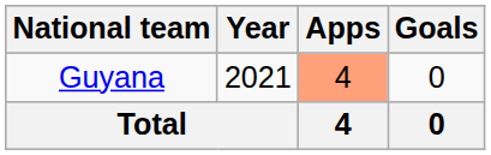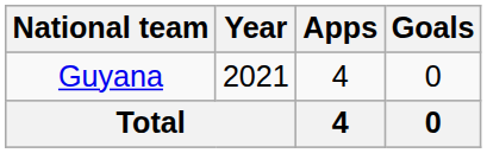Guyana | Apps: lightsalmon background -> no background
